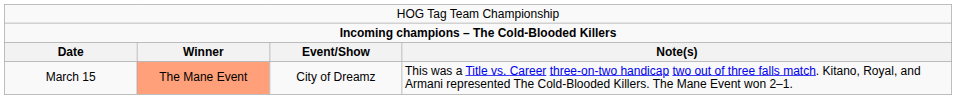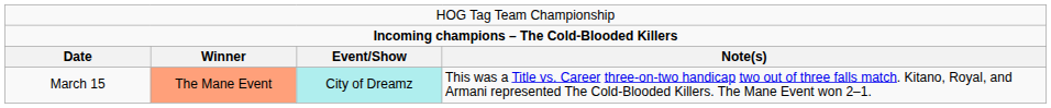March 15 | column 3: no background -> paleturquoise background
